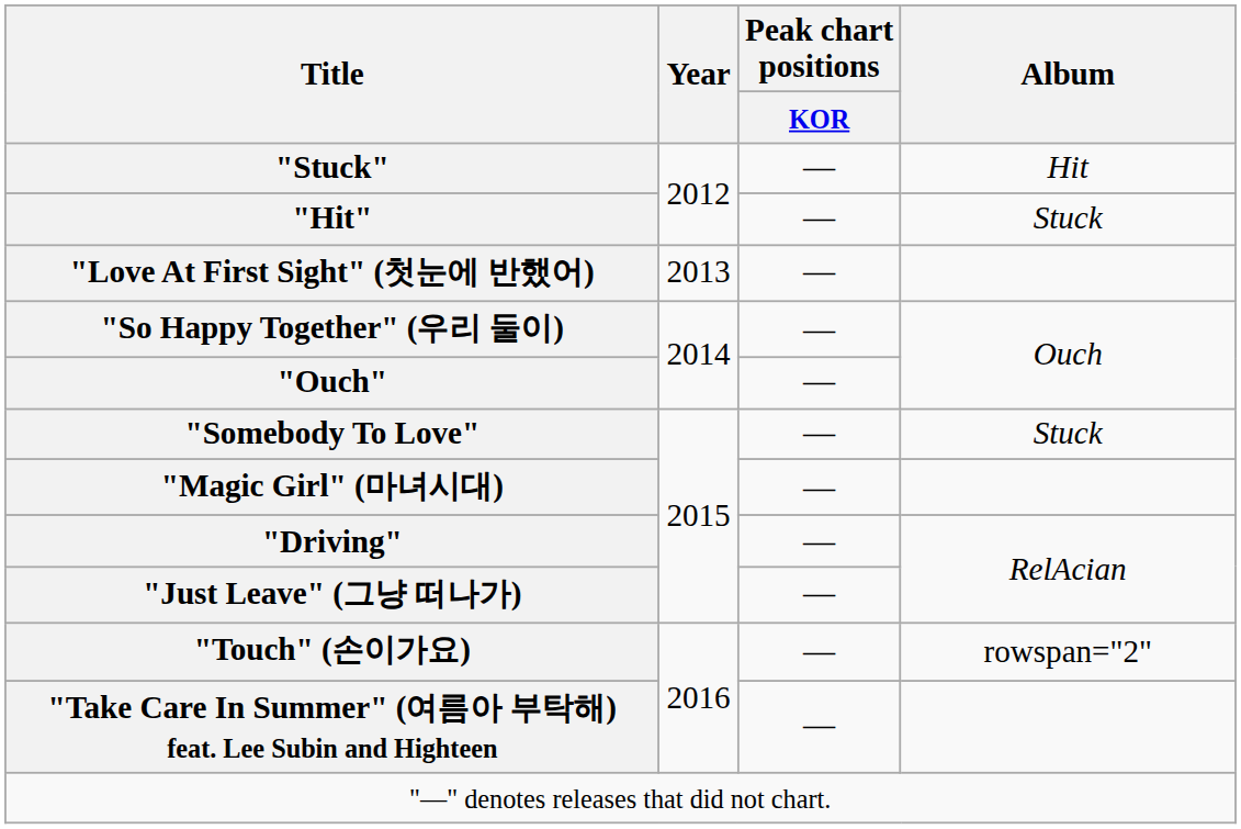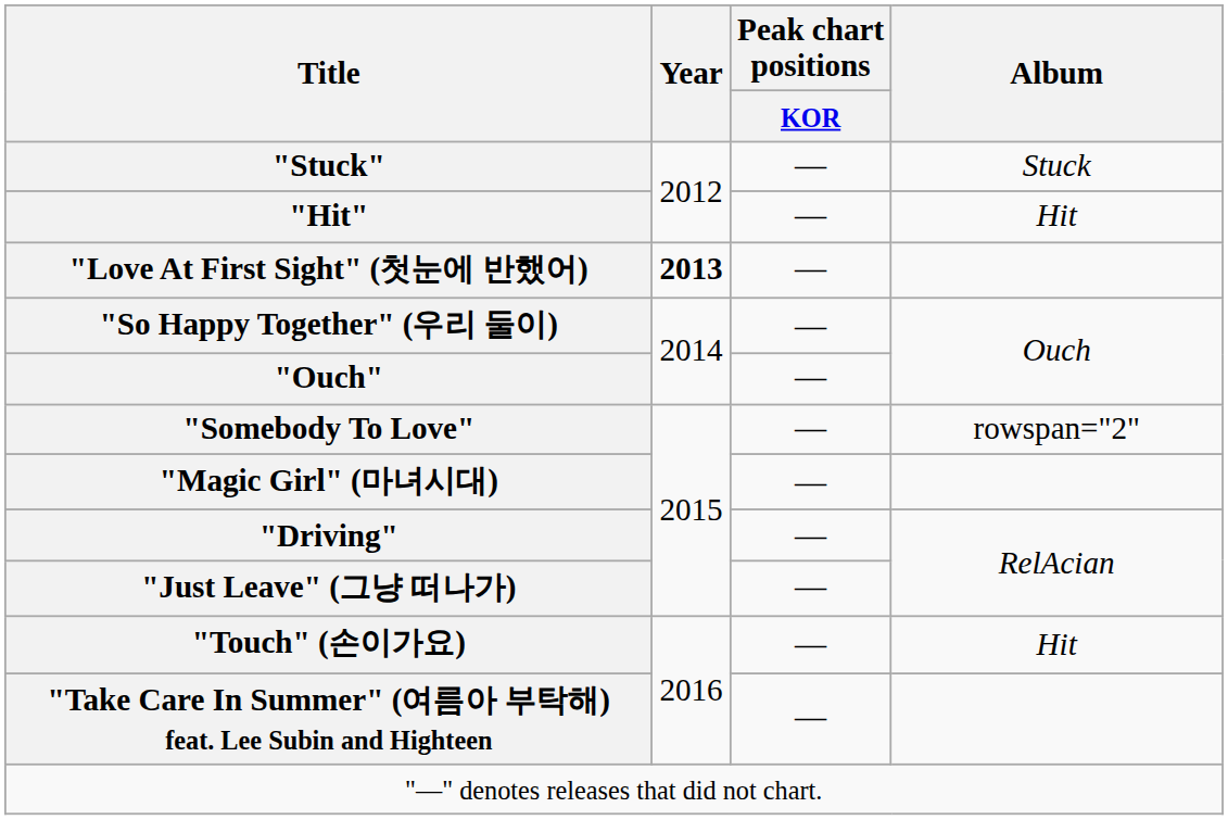"Stuck" | Album: Hit -> Stuck
"Hit" | Album: Stuck -> Hit
"Love At First Sight" (첫눈에 반했어) | Year: normal -> bold
"Somebody To Love" | Album: Stuck -> rowspan="2"
"Touch" (손이가요) | Album: rowspan="2" -> Hit
